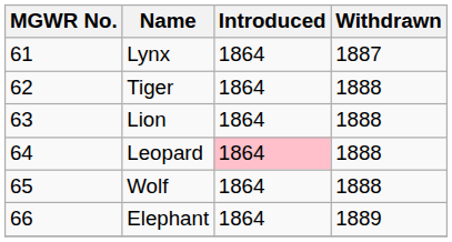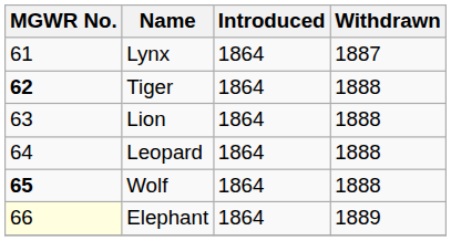Tiger | MGWR No.: normal -> bold
Leopard | Introduced: pink background -> no background
Wolf | MGWR No.: normal -> bold
Elephant | MGWR No.: no background -> lightyellow background
